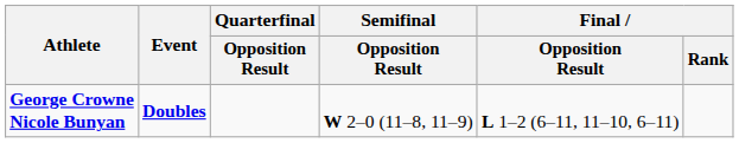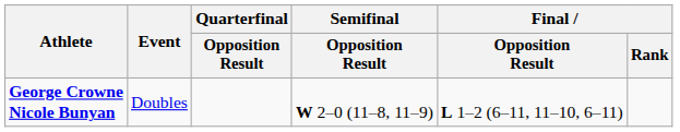George Crowne Nicole Bunyan | Event: bold -> normal
